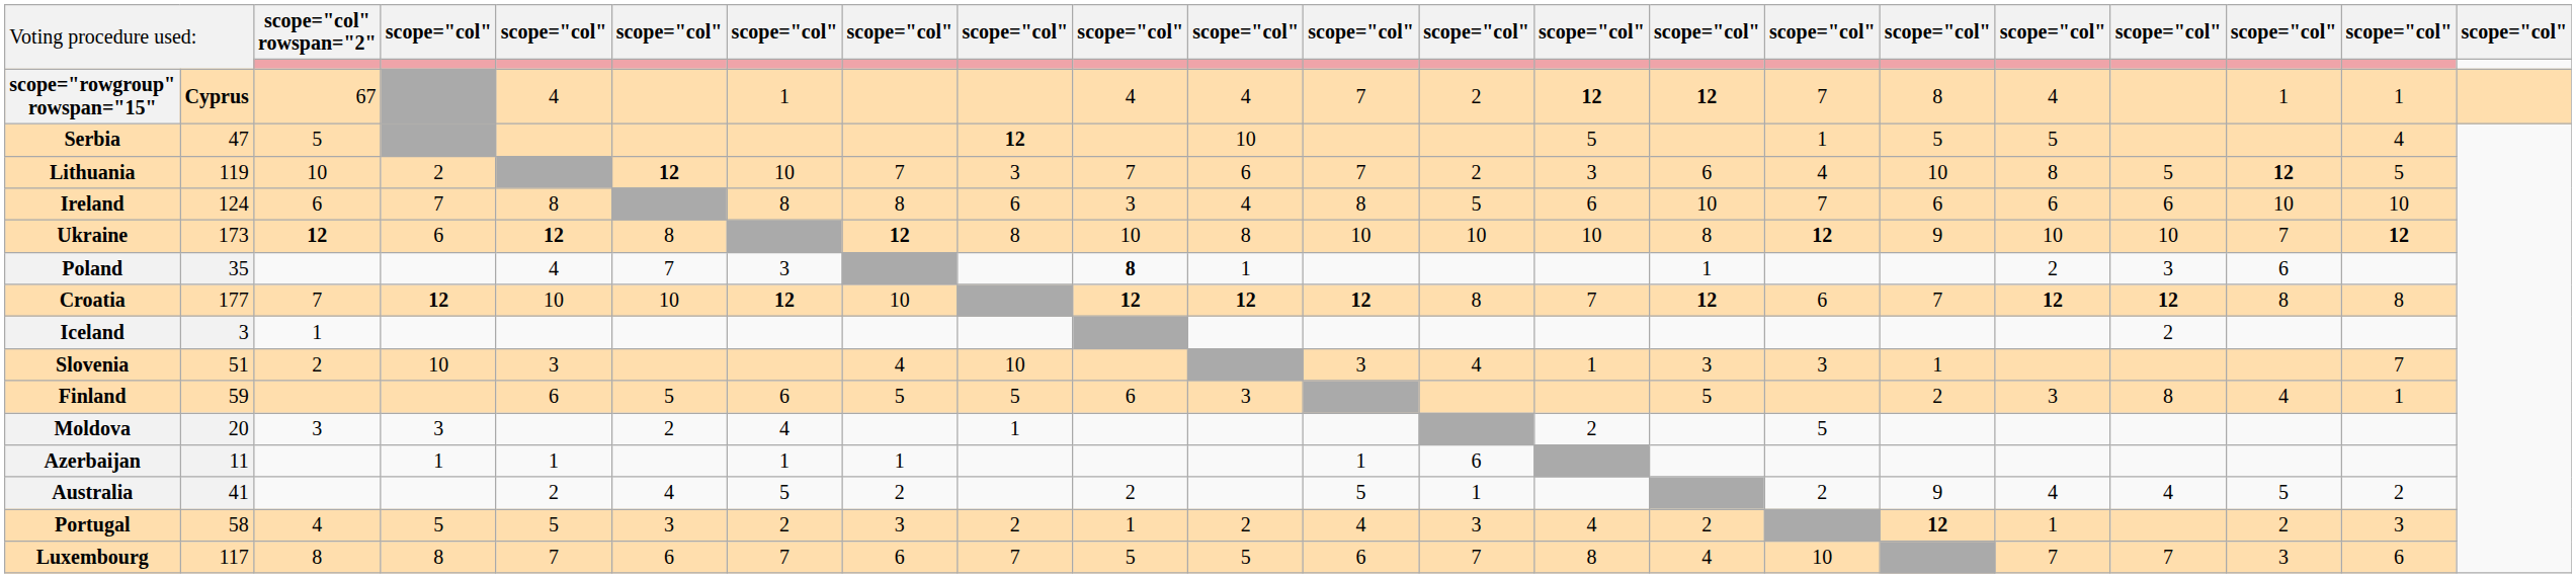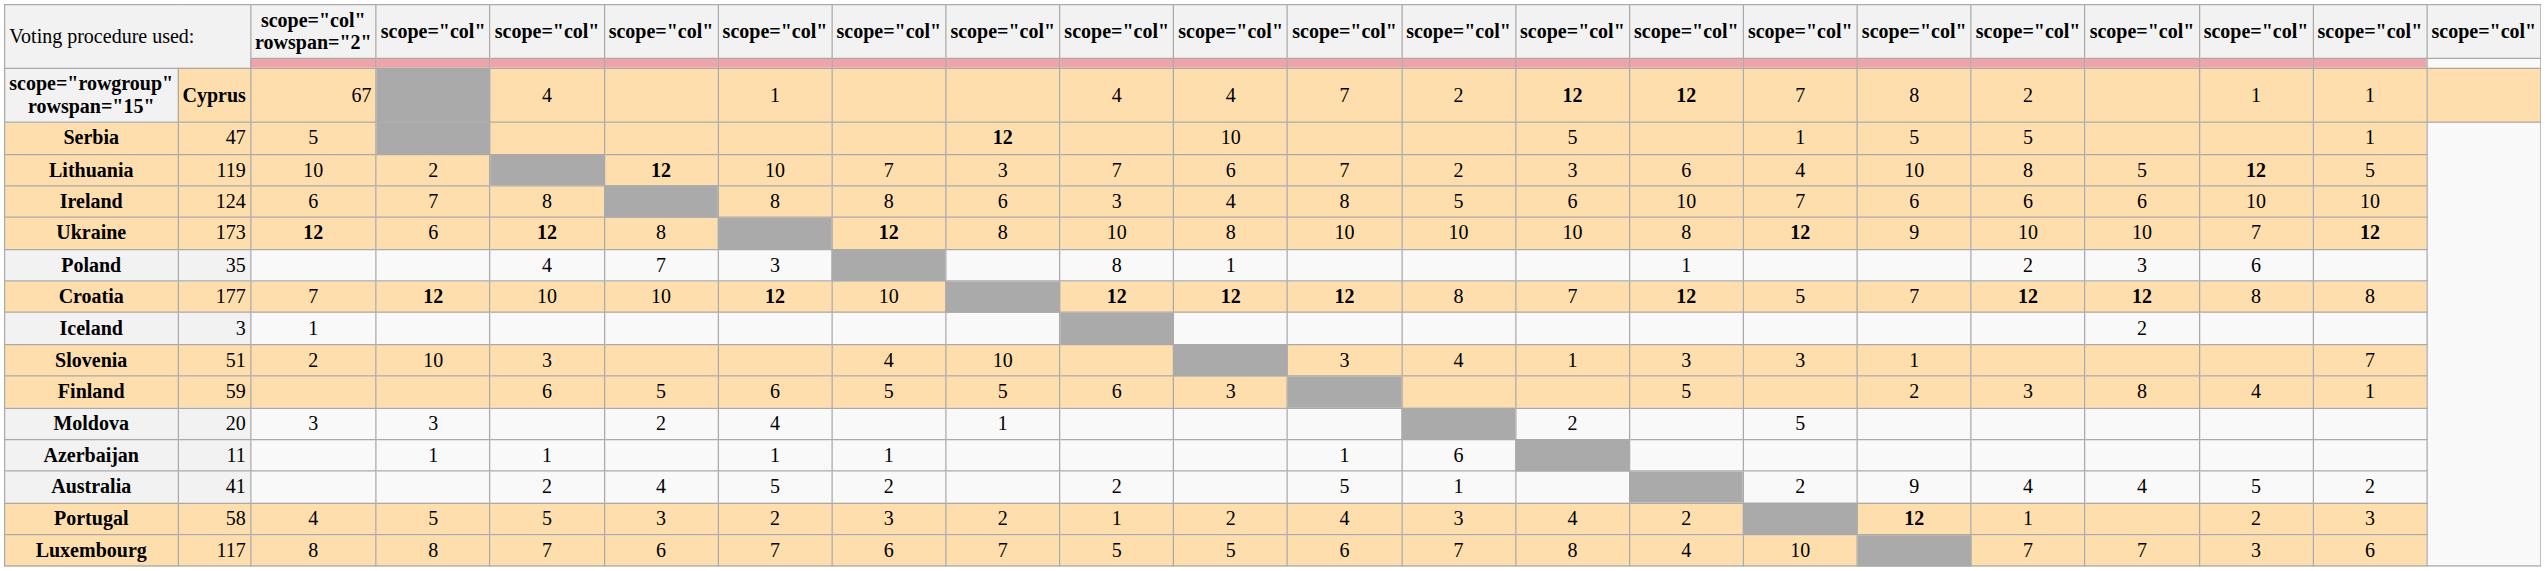scope="rowgroup" rowspan="15" | column 18: 4 -> 2
Serbia | column 21: 4 -> 1
Poland | column 10: bold -> normal
Croatia | column 16: 6 -> 5
